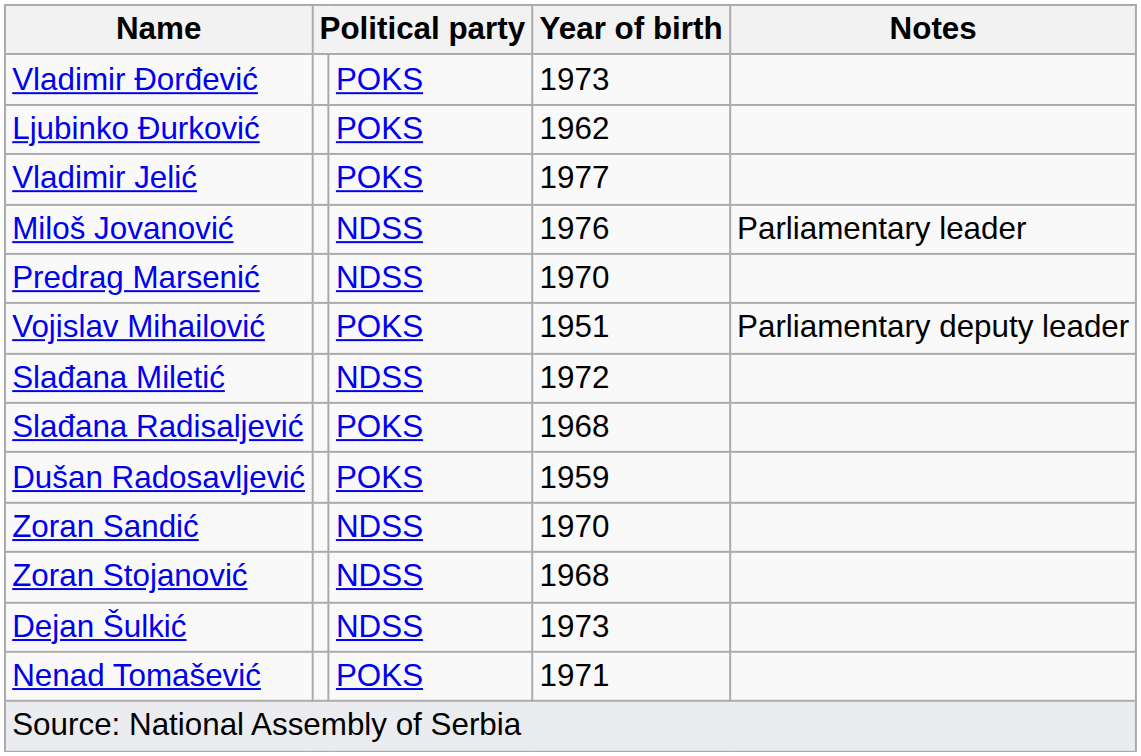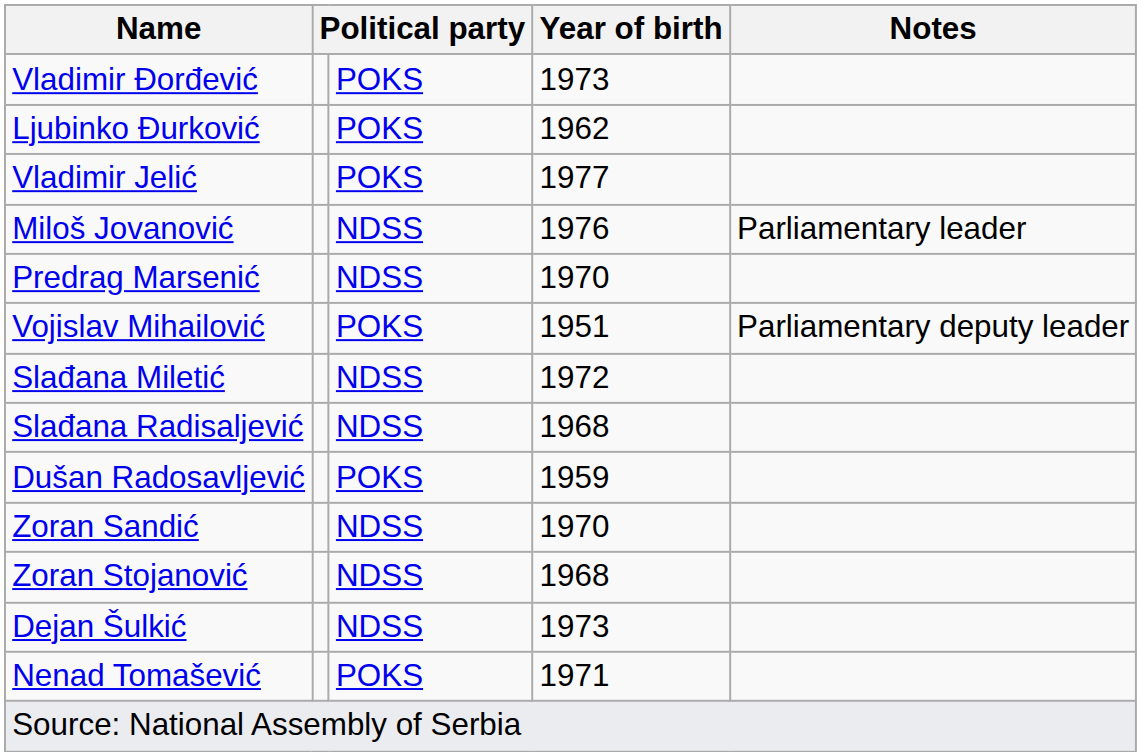Slađana Radisaljević | column 3: POKS -> NDSS
